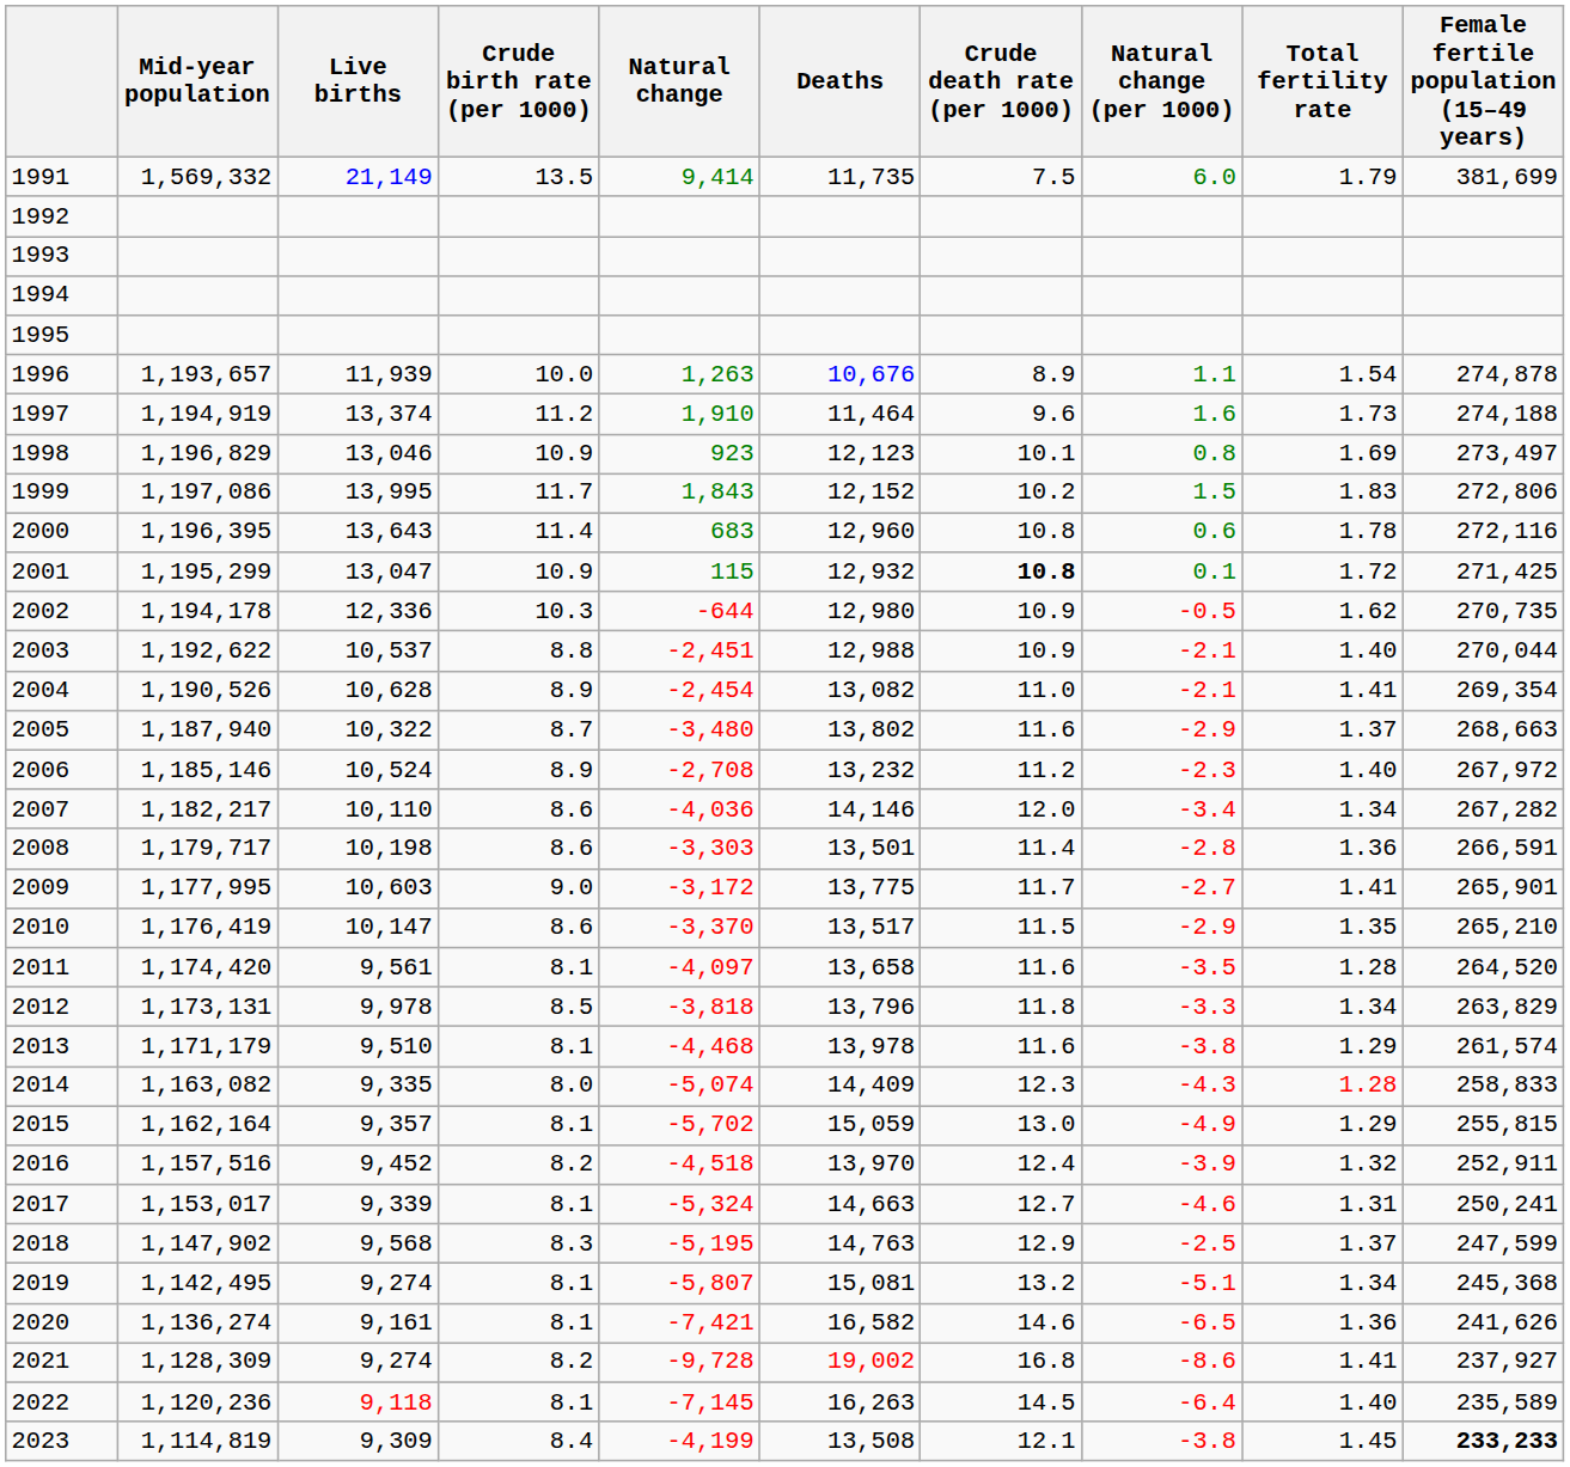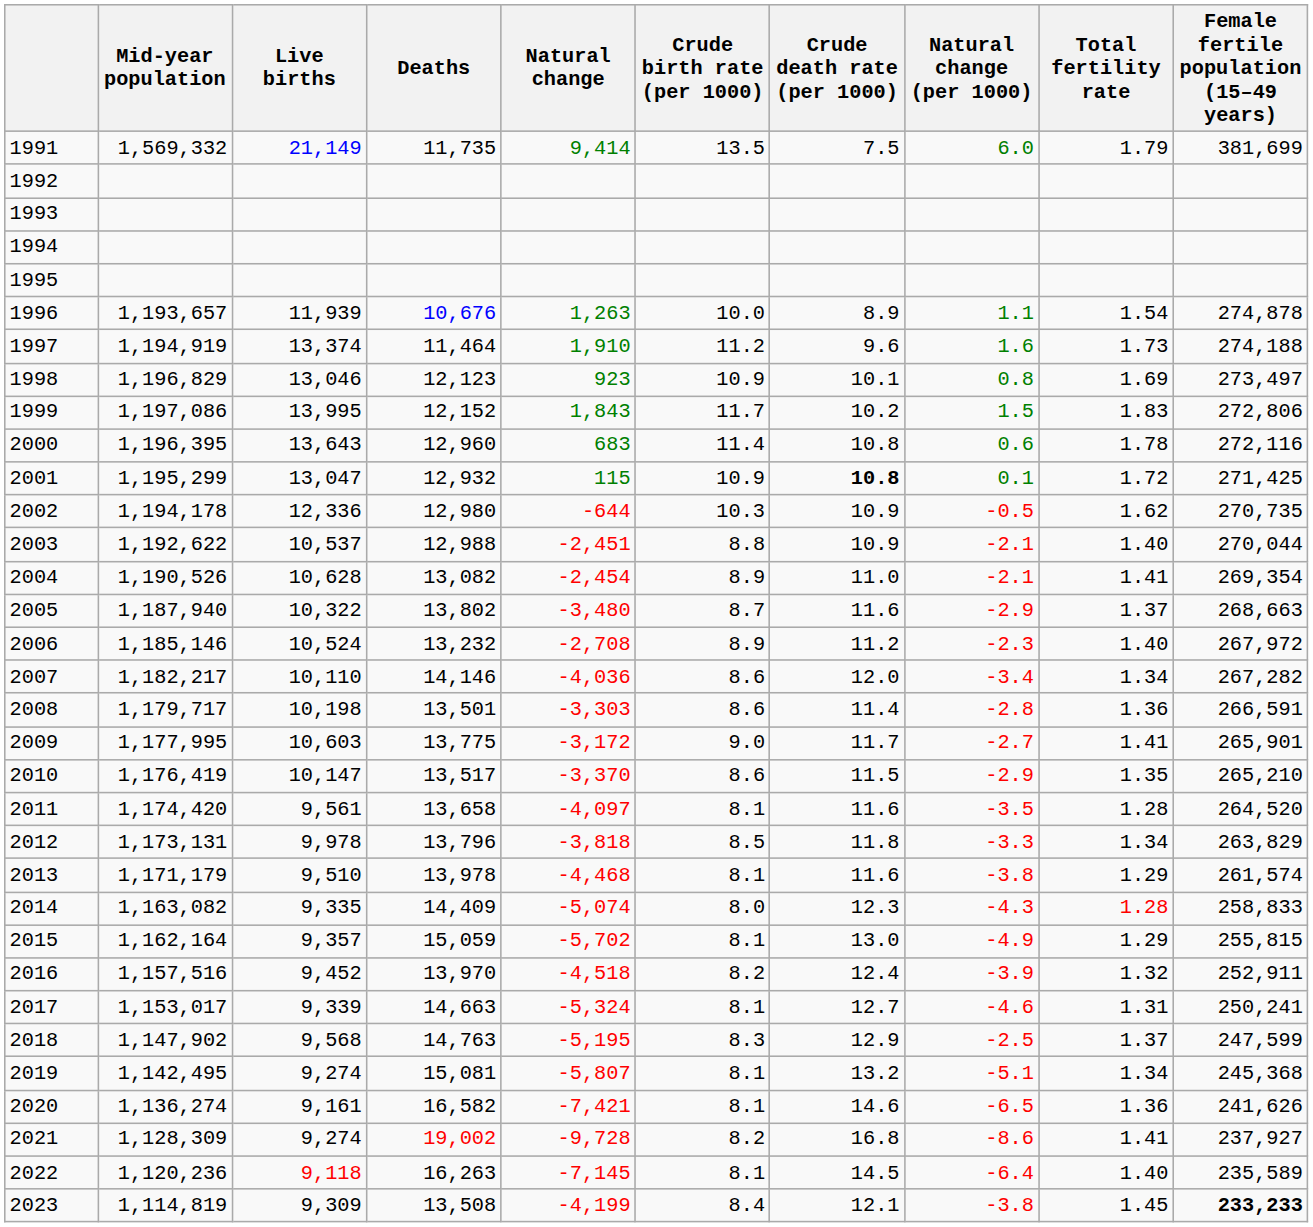columns swapped: Deaths <-> Crude birth rate (per 1000)
